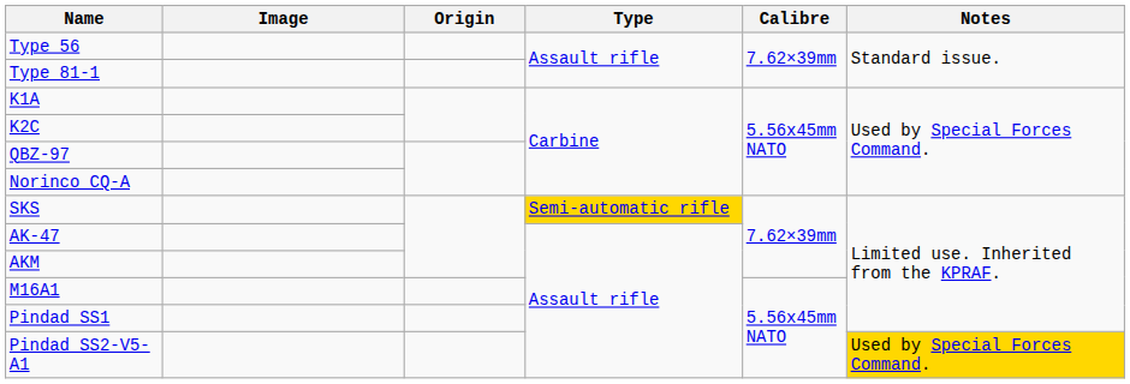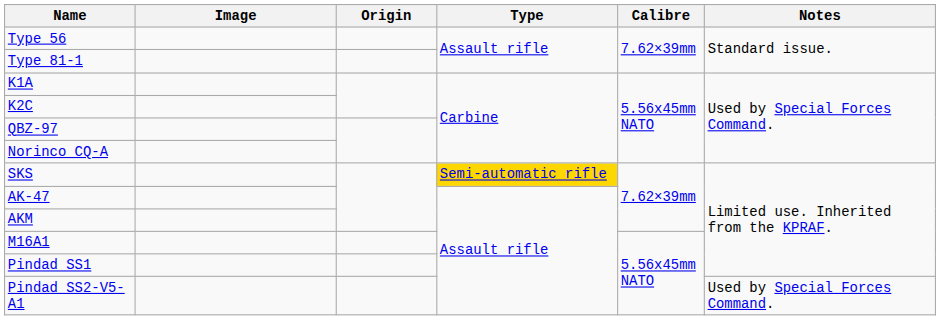Pindad SS2-V5-A1 | Notes: gold background -> no background
